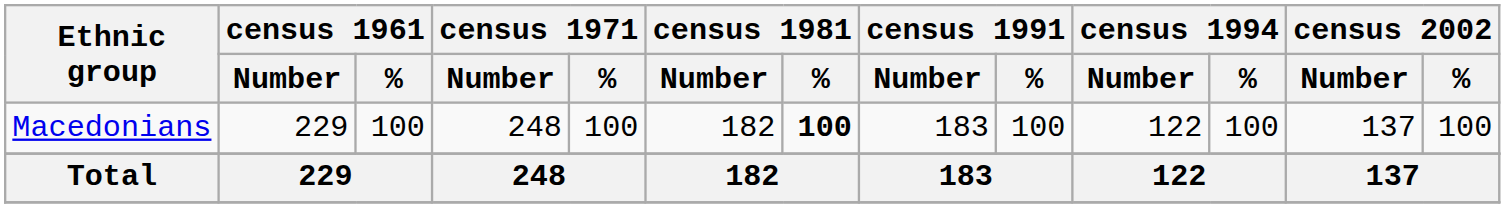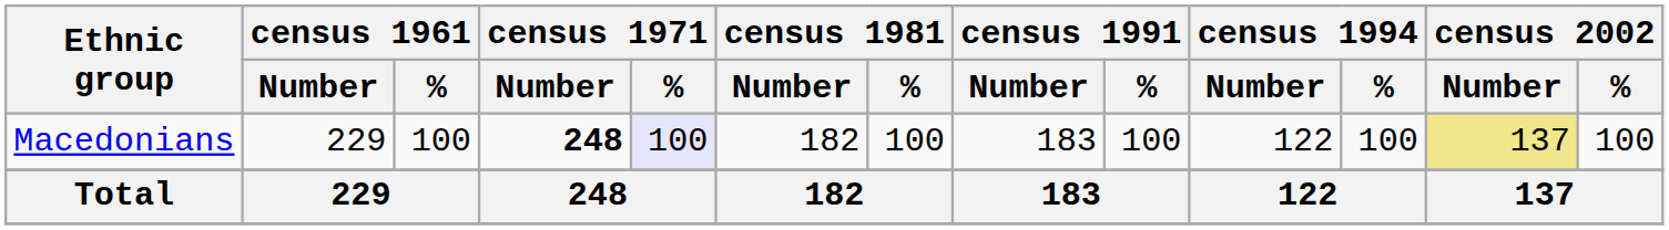Macedonians | census 1971 / Number: normal -> bold
Macedonians | census 1971 / %: no background -> lavender background
Macedonians | census 1981 / %: bold -> normal
Macedonians | census 2002 / Number: no background -> khaki background
